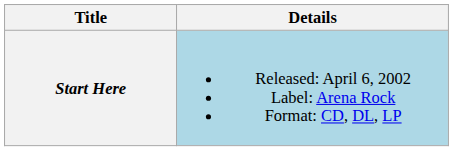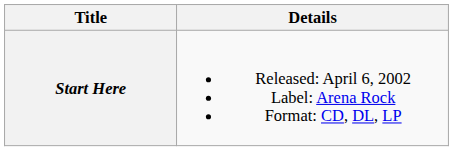Start Here | Details: lightblue background -> no background
